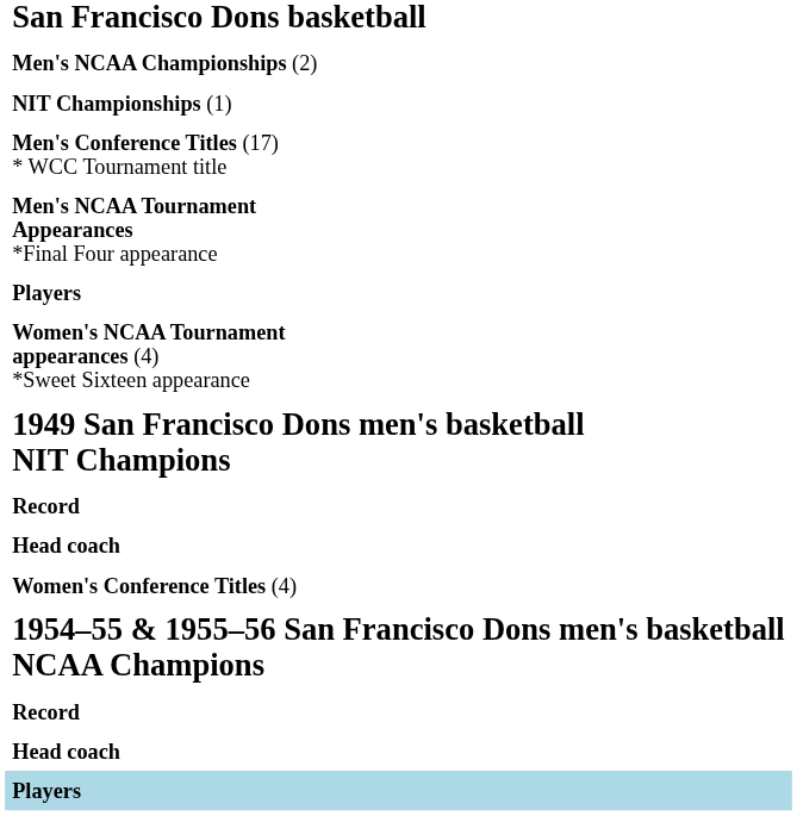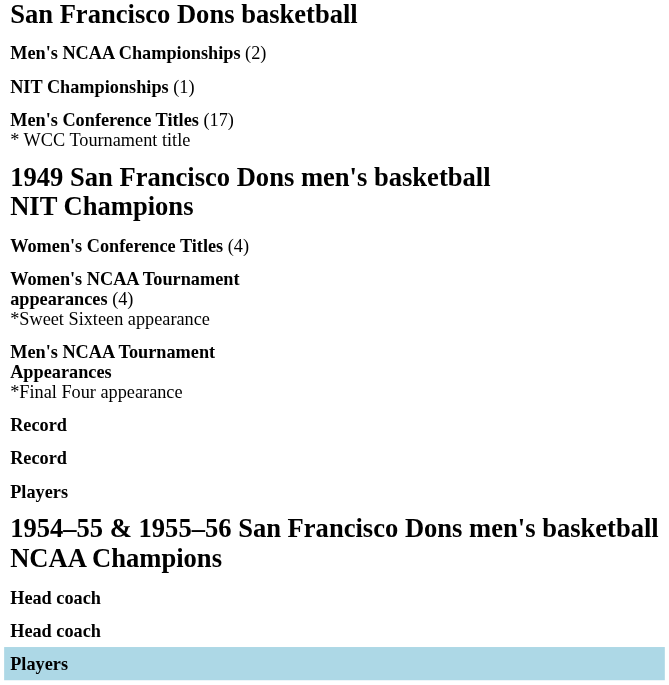row 5 | San Francisco Dons basketball: Men's NCAA Tournament Appearances *Final Four appearance -> 1949 San Francisco Dons men's basketball NIT Champions
row 6 | San Francisco Dons basketball: Players -> Women's Conference Titles (4)
row 8 | San Francisco Dons basketball: 1949 San Francisco Dons men's basketball NIT Champions -> Men's NCAA Tournament Appearances *Final Four appearance
row 10 | San Francisco Dons basketball: Head coach -> Record
row 11 | San Francisco Dons basketball: Women's Conference Titles (4) -> Players
row 13 | San Francisco Dons basketball: Record -> Head coach
